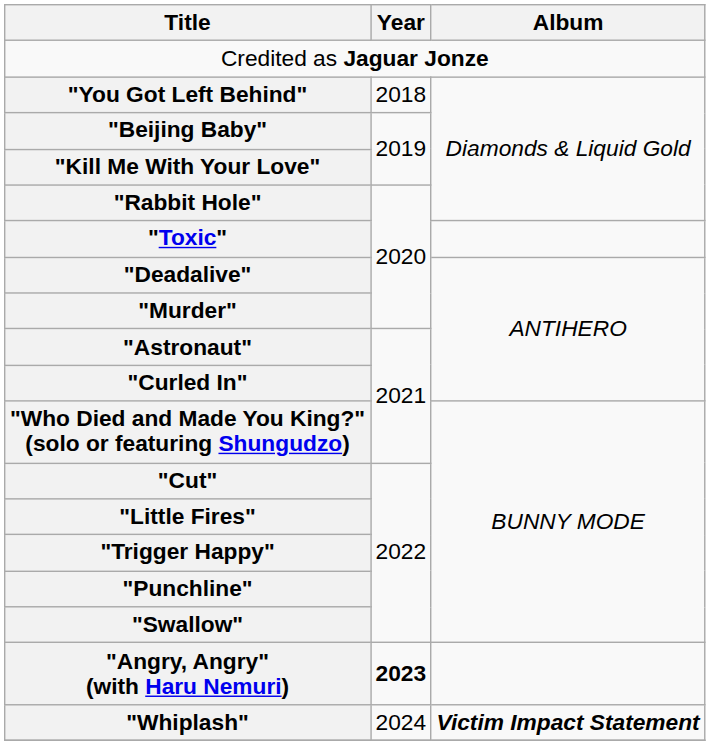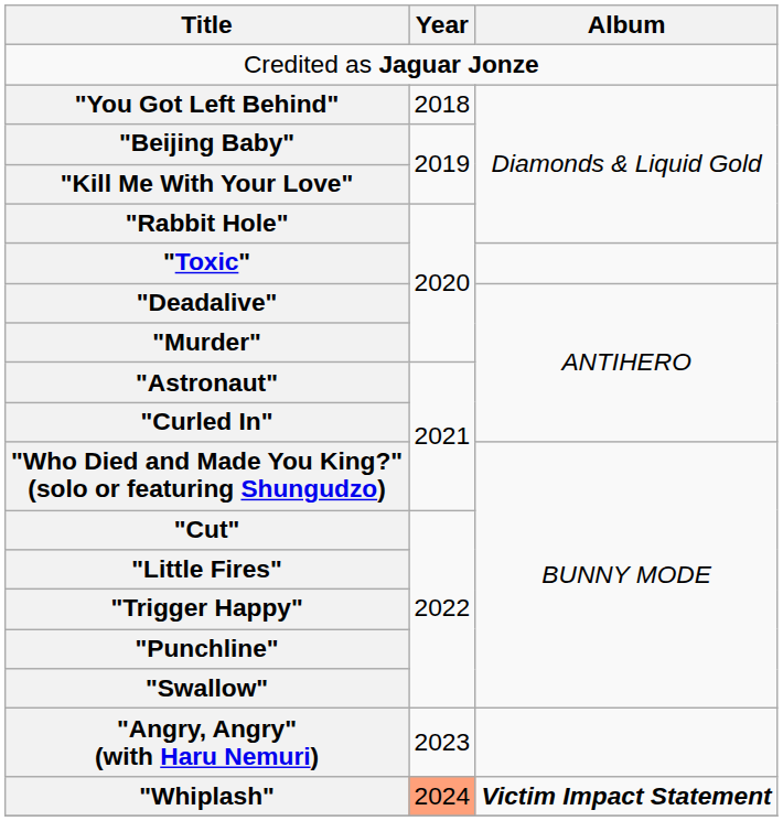"Angry, Angry" (with Haru Nemuri) | Year: bold -> normal
"Whiplash" | Year: no background -> lightsalmon background
